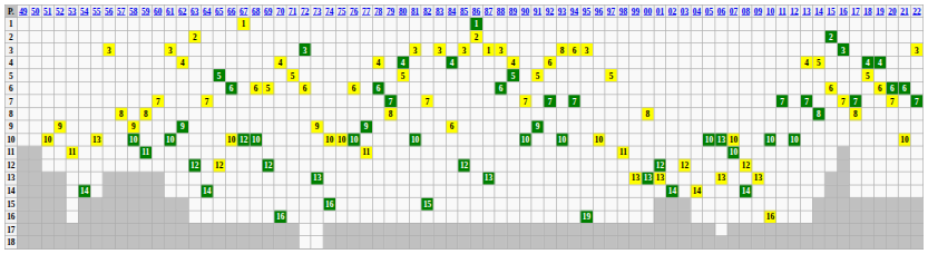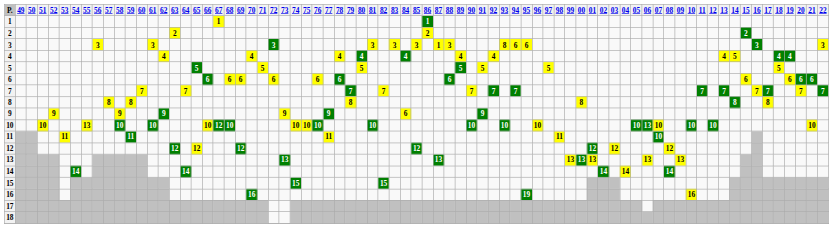row 4 | 95: 3 -> 6
row 5 | 92: 6 -> 4
row 7 | 69: 5 -> 6
row 16 | 74: 16 -> 15
